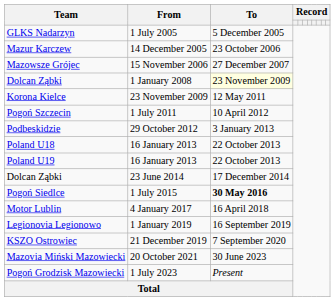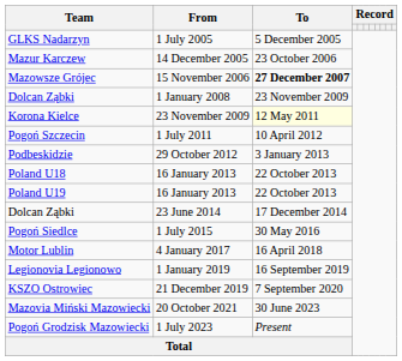Mazowsze Grójec | To: normal -> bold
Dolcan Ząbki / 1 January 2008 | To: lightyellow background -> no background
Korona Kielce | To: no background -> lightyellow background
Pogoń Siedlce | To: bold -> normal
